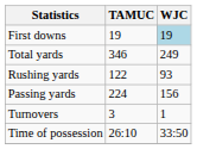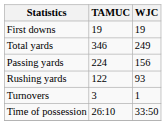First downs | WJC: lightblue background -> no background
rows swapped: Rushing yards <-> Passing yards
